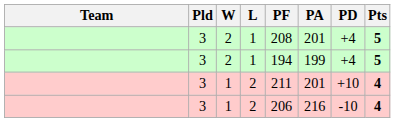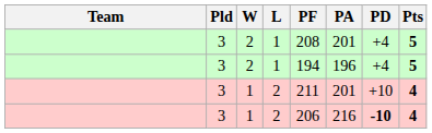row 3 | PA: 199 -> 196
row 5 | PD: normal -> bold
